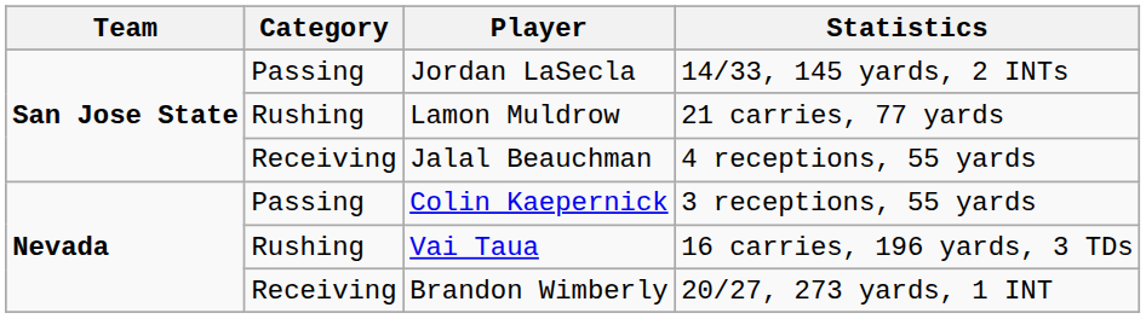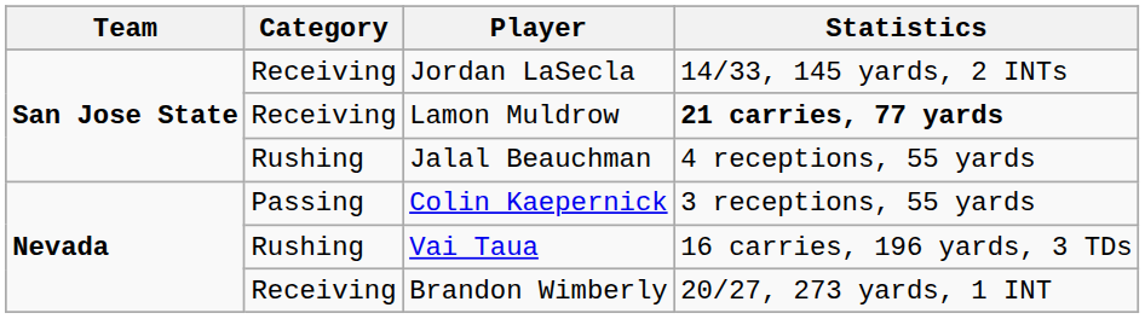Jordan LaSecla | Category: Passing -> Receiving
Lamon Muldrow | Category: Rushing -> Receiving
Lamon Muldrow | Statistics: normal -> bold
Jalal Beauchman | Category: Receiving -> Rushing
